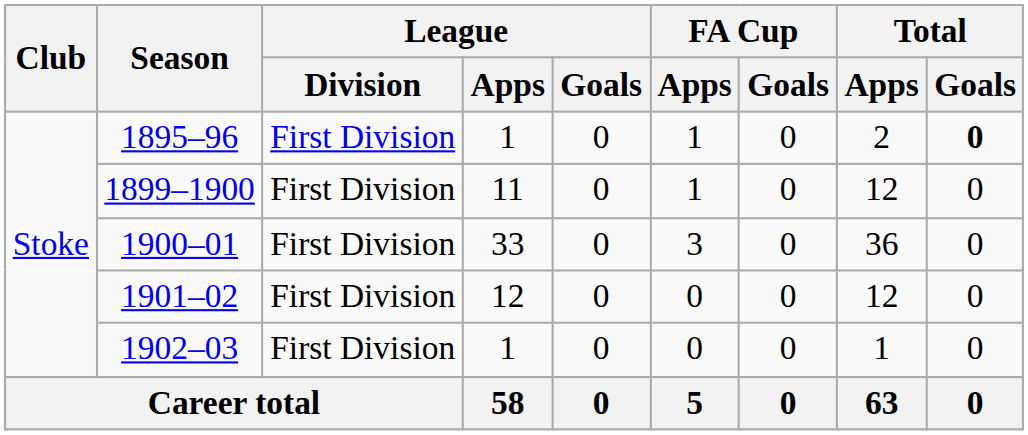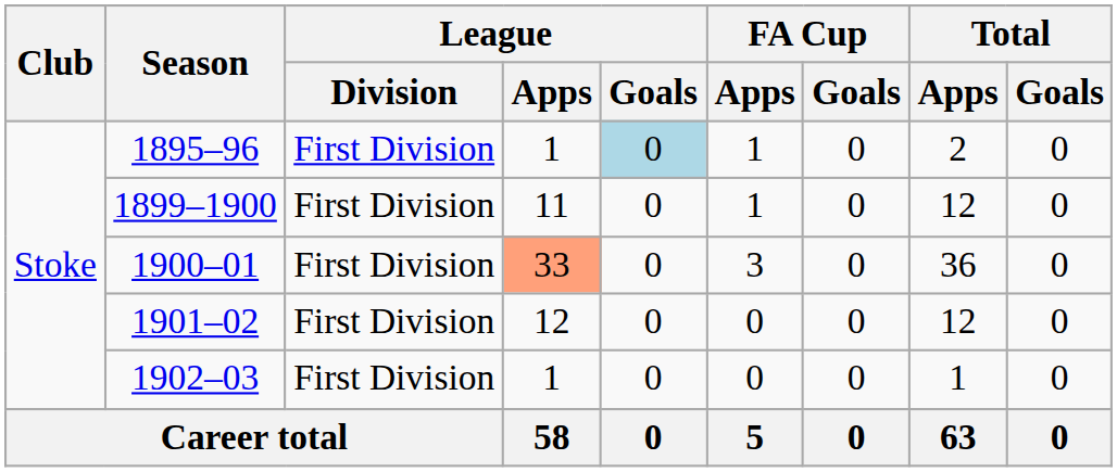1895–96 | League / Goals: no background -> lightblue background
1895–96 | Total / Goals: bold -> normal
1900–01 | League / Apps: no background -> lightsalmon background
